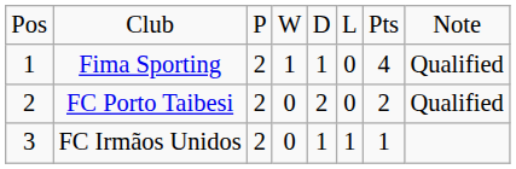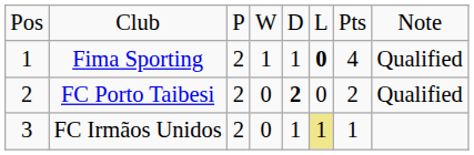Fima Sporting | column 6: normal -> bold
FC Porto Taibesi | column 5: normal -> bold
FC Irmãos Unidos | column 6: no background -> khaki background
